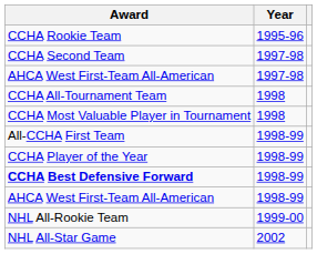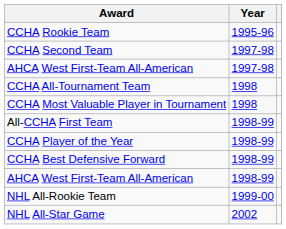CCHA Best Defensive Forward | Award: bold -> normal
